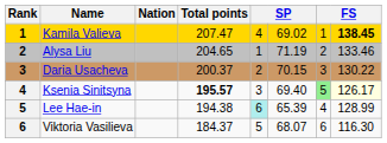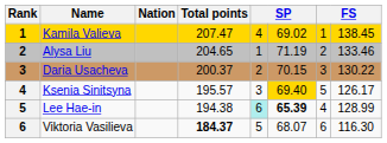Kamila Valieva | column 8: bold -> normal
Ksenia Sinitsyna | Total points: bold -> normal
Ksenia Sinitsyna | column 6: no background -> gold background
Ksenia Sinitsyna | column 7: lightgreen background -> no background
Ksenia Sinitsyna | column 8: lightyellow background -> no background
Lee Hae-in | column 6: normal -> bold
Viktoria Vasilieva | Total points: normal -> bold
